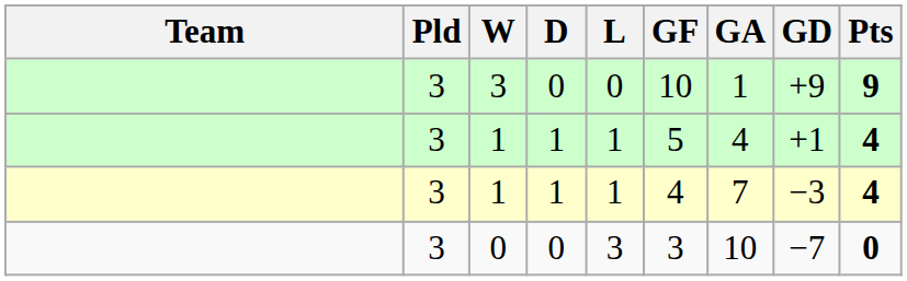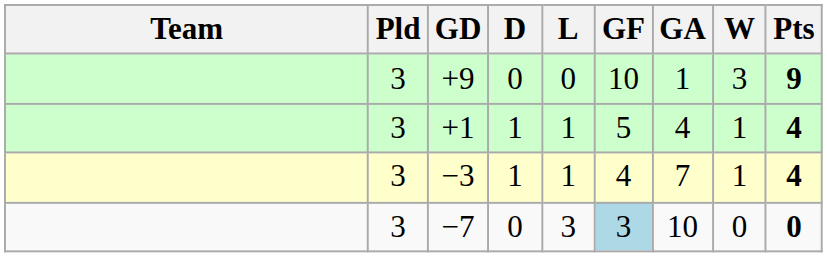columns swapped: W <-> GD
row 5 | GF: no background -> lightblue background
